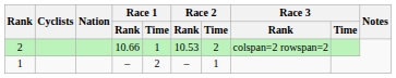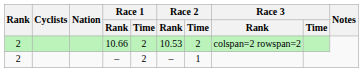row 3 | Race 1 / Time: 1 -> 2
row 4 | Rank: 1 -> 2
